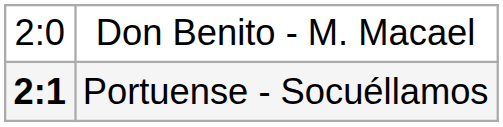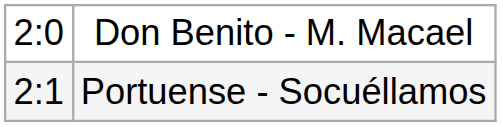Portuense - Socuéllamos | column 1: bold -> normal
